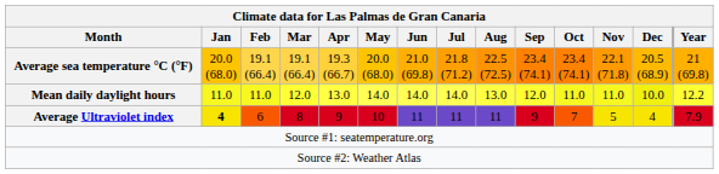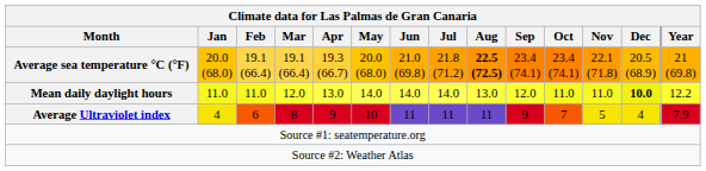row 3 | Aug: normal -> bold
row 4 | Dec: normal -> bold
row 5 | Jan: bold -> normal
